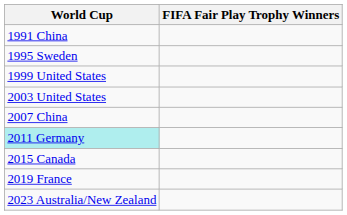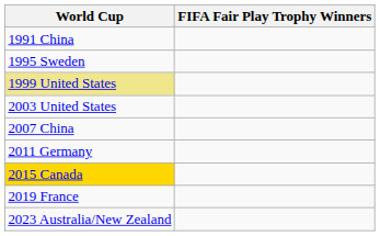1999 United States | World Cup: no background -> khaki background
2011 Germany | World Cup: paleturquoise background -> no background
2015 Canada | World Cup: no background -> gold background
